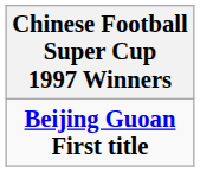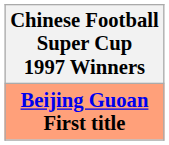row 2 | column 1: no background -> lightsalmon background
